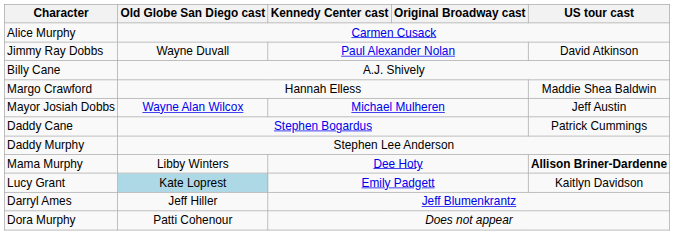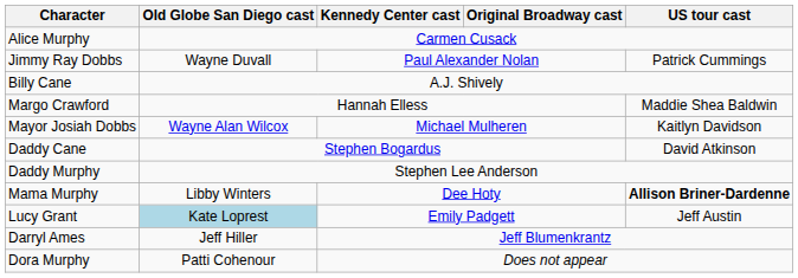Jimmy Ray Dobbs | US tour cast: David Atkinson -> Patrick Cummings
Mayor Josiah Dobbs | US tour cast: Jeff Austin -> Kaitlyn Davidson
Daddy Cane | US tour cast: Patrick Cummings -> David Atkinson
Lucy Grant | US tour cast: Kaitlyn Davidson -> Jeff Austin
